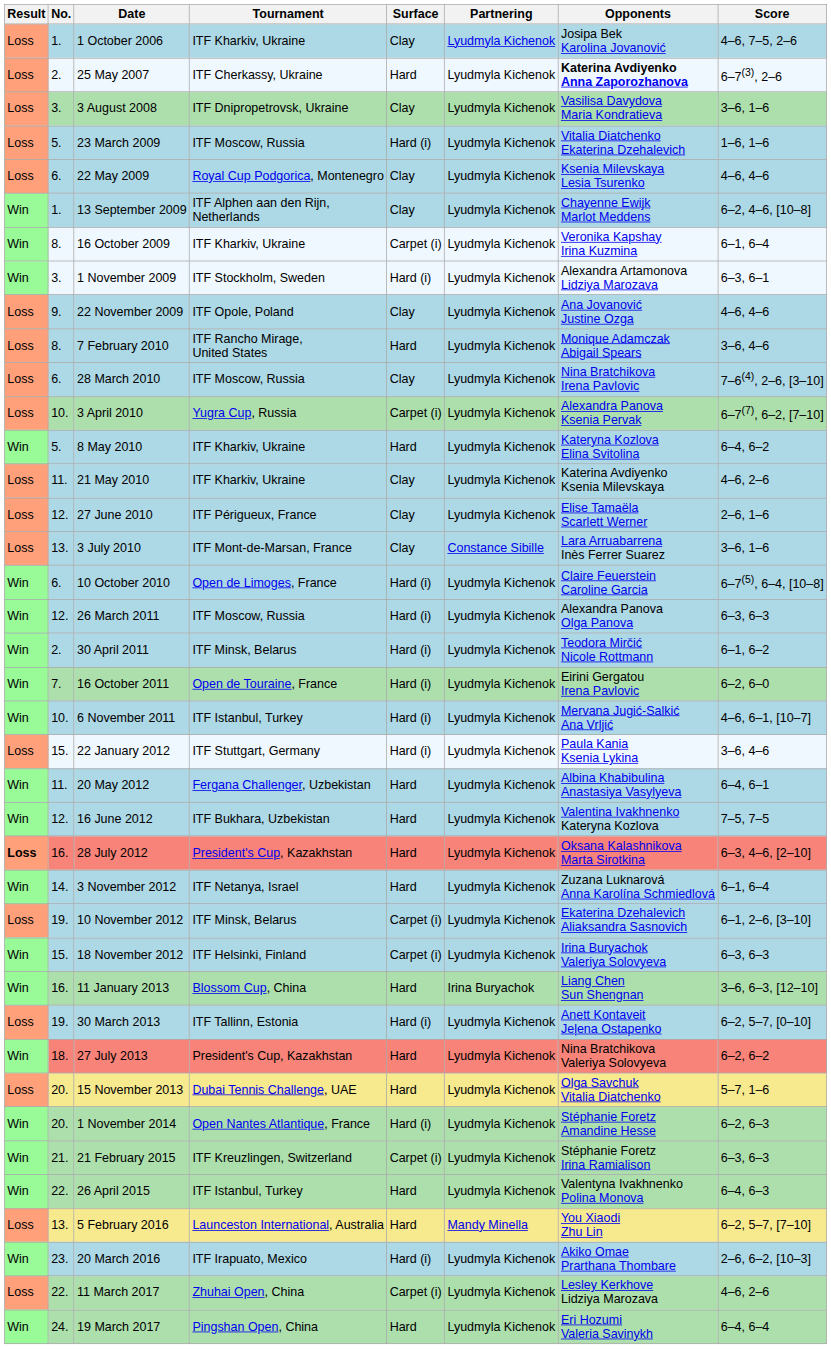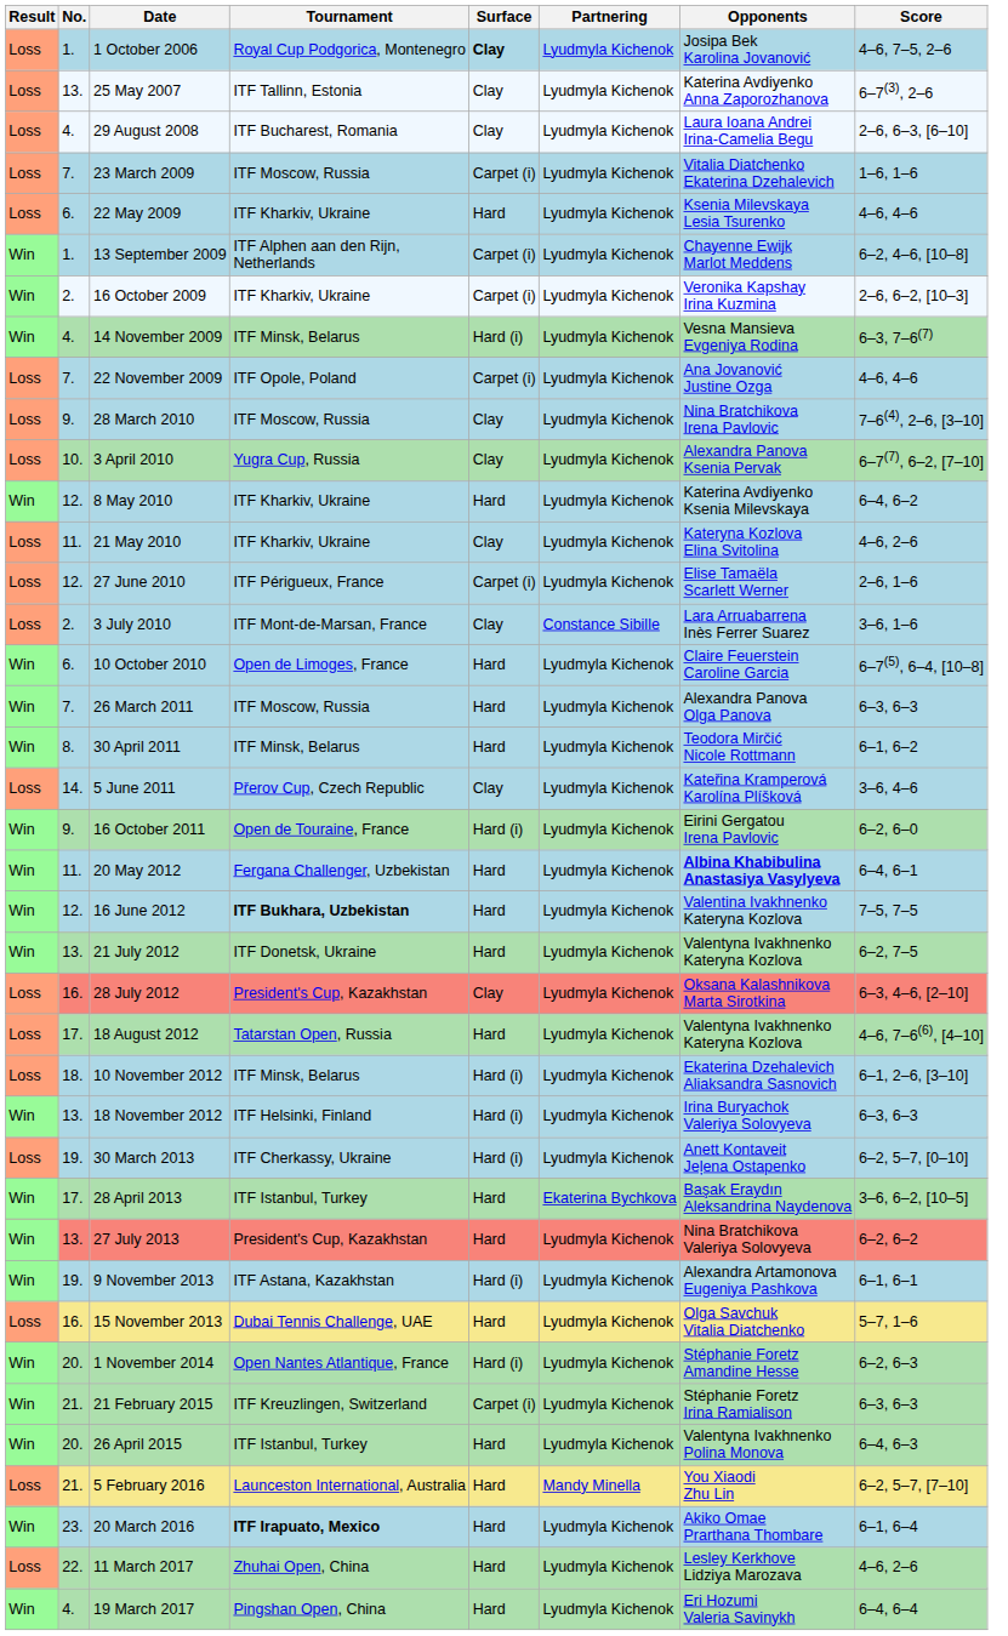1 October 2006 | Tournament: ITF Kharkiv, Ukraine -> Royal Cup Podgorica, Montenegro
1 October 2006 | Surface: normal -> bold
25 May 2007 | No.: 2. -> 13.
25 May 2007 | Tournament: ITF Cherkassy, Ukraine -> ITF Tallinn, Estonia
25 May 2007 | Surface: Hard -> Clay
25 May 2007 | Opponents: bold -> normal
- row: Loss | 3. | 3 August 2008 | ITF Dnipropetrovsk, Ukraine | Clay | Lyudmyla Kichenok | Vasilisa Davydova Maria Kondratieva | 3–6, 1–6
+ row: Loss | 4. | 29 August 2008 | ITF Bucharest, Romania | Clay | Lyudmyla Kichenok | Laura Ioana Andrei Irina-Camelia Begu | 2–6, 6–3, [6–10]
23 March 2009 | No.: 5. -> 7.
23 March 2009 | Surface: Hard (i) -> Carpet (i)
22 May 2009 | Tournament: Royal Cup Podgorica, Montenegro -> ITF Kharkiv, Ukraine
22 May 2009 | Surface: Clay -> Hard
13 September 2009 | Surface: Clay -> Carpet (i)
16 October 2009 | No.: 8. -> 2.
16 October 2009 | Score: 6–1, 6–4 -> 2–6, 6–2, [10–3]
- row: Win | 3. | 1 November 2009 | ITF Stockholm, Sweden | Hard (i) | Lyudmyla Kichenok | Alexandra Artamonova Lidziya Marozava | 6–3, 6–1
+ row: Win | 4. | 14 November 2009 | ITF Minsk, Belarus | Hard (i) | Lyudmyla Kichenok | Vesna Mansieva Evgeniya Rodina | 6–3, 7–6(7)
22 November 2009 | No.: 9. -> 7.
22 November 2009 | Surface: Clay -> Carpet (i)
- row: Loss | 8. | 7 February 2010 | ITF Rancho Mirage, United States | Hard | Lyudmyla Kichenok | Monique Adamczak Abigail Spears | 3–6, 4–6
28 March 2010 | No.: 6. -> 9.
3 April 2010 | Surface: Carpet (i) -> Clay
8 May 2010 | No.: 5. -> 12.
8 May 2010 | Opponents: Kateryna Kozlova Elina Svitolina -> Katerina Avdiyenko Ksenia Milevskaya
21 May 2010 | Opponents: Katerina Avdiyenko Ksenia Milevskaya -> Kateryna Kozlova Elina Svitolina
27 June 2010 | Surface: Clay -> Carpet (i)
3 July 2010 | No.: 13. -> 2.
10 October 2010 | Surface: Hard (i) -> Hard
26 March 2011 | No.: 12. -> 7.
26 March 2011 | Surface: Hard (i) -> Hard
30 April 2011 | No.: 2. -> 8.
30 April 2011 | Surface: Hard (i) -> Hard
+ row: Loss | 14. | 5 June 2011 | Přerov Cup, Czech Republic | Clay | Lyudmyla Kichenok | Kateřina Kramperová Karolína Plíšková | 3–6, 4–6
16 October 2011 | No.: 7. -> 9.
- row: Win | 10. | 6 November 2011 | ITF Istanbul, Turkey | Hard (i) | Lyudmyla Kichenok | Mervana Jugić-Salkić Ana Vrljić | 4–6, 6–1, [10–7]
- row: Loss | 15. | 22 January 2012 | ITF Stuttgart, Germany | Hard (i) | Lyudmyla Kichenok | Paula Kania Ksenia Lykina | 3–6, 4–6
20 May 2012 | Opponents: normal -> bold
16 June 2012 | Tournament: normal -> bold
+ row: Win | 13. | 21 July 2012 | ITF Donetsk, Ukraine | Hard | Lyudmyla Kichenok | Valentyna Ivakhnenko Kateryna Kozlova | 6–2, 7–5
28 July 2012 | Result: bold -> normal
28 July 2012 | Surface: Hard -> Clay
+ row: Loss | 17. | 18 August 2012 | Tatarstan Open, Russia | Hard | Lyudmyla Kichenok | Valentyna Ivakhnenko Kateryna Kozlova | 4–6, 7–6(6), [4–10]
- row: Win | 14. | 3 November 2012 | ITF Netanya, Israel | Hard | Lyudmyla Kichenok | Zuzana Luknarová Anna Karolína Schmiedlová | 6–1, 6–4
10 November 2012 | No.: 19. -> 18.
10 November 2012 | Surface: Carpet (i) -> Hard (i)
18 November 2012 | No.: 15. -> 13.
18 November 2012 | Surface: Carpet (i) -> Hard (i)
- row: Win | 16. | 11 January 2013 | Blossom Cup, China | Hard | Irina Buryachok | Liang Chen Sun Shengnan | 3–6, 6–3, [12–10]
30 March 2013 | Tournament: ITF Tallinn, Estonia -> ITF Cherkassy, Ukraine
+ row: Win | 17. | 28 April 2013 | ITF Istanbul, Turkey | Hard | Ekaterina Bychkova | Başak Eraydın Aleksandrina Naydenova | 3–6, 6–2, [10–5]
27 July 2013 | No.: 18. -> 13.
+ row: Win | 19. | 9 November 2013 | ITF Astana, Kazakhstan | Hard (i) | Lyudmyla Kichenok | Alexandra Artamonova Eugeniya Pashkova | 6–1, 6–1
15 November 2013 | No.: 20. -> 16.
26 April 2015 | No.: 22. -> 20.
5 February 2016 | No.: 13. -> 21.
20 March 2016 | Tournament: normal -> bold
20 March 2016 | Surface: Hard (i) -> Hard
20 March 2016 | Score: 2–6, 6–2, [10–3] -> 6–1, 6–4
11 March 2017 | Surface: Carpet (i) -> Hard
19 March 2017 | No.: 24. -> 4.
